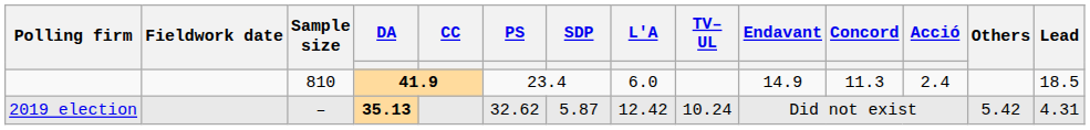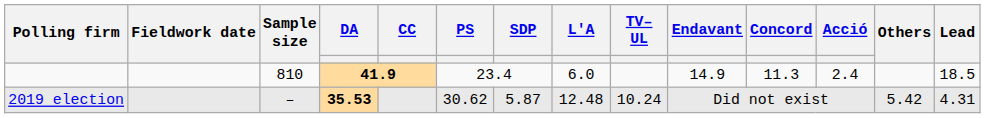2019 election | DA: 35.13 -> 35.53
2019 election | PS: 32.62 -> 30.62
2019 election | L'A: 12.42 -> 12.48
